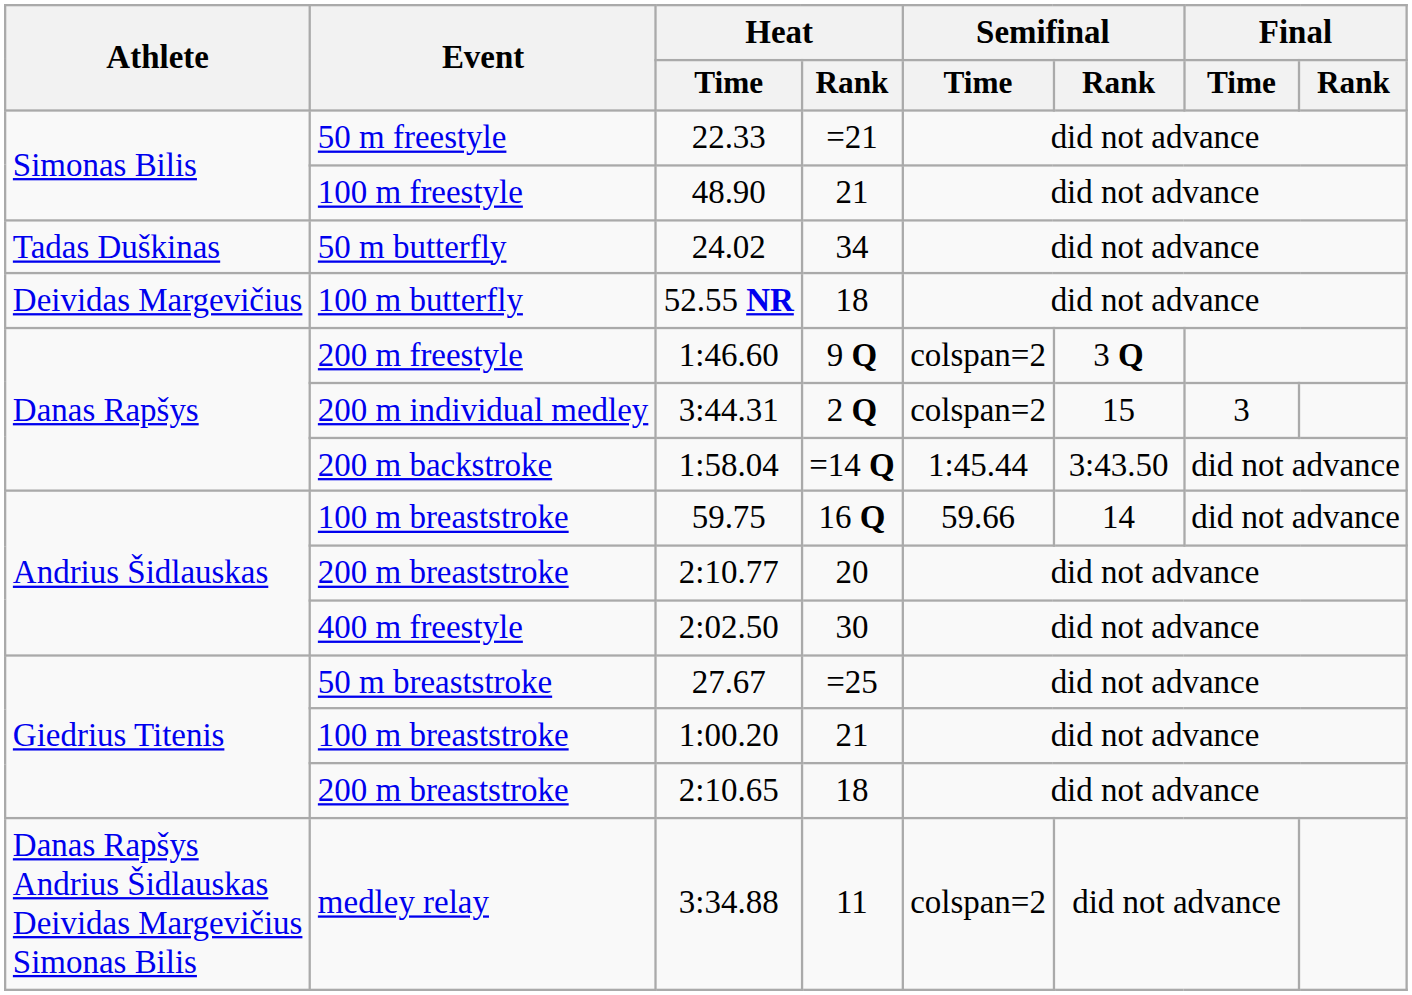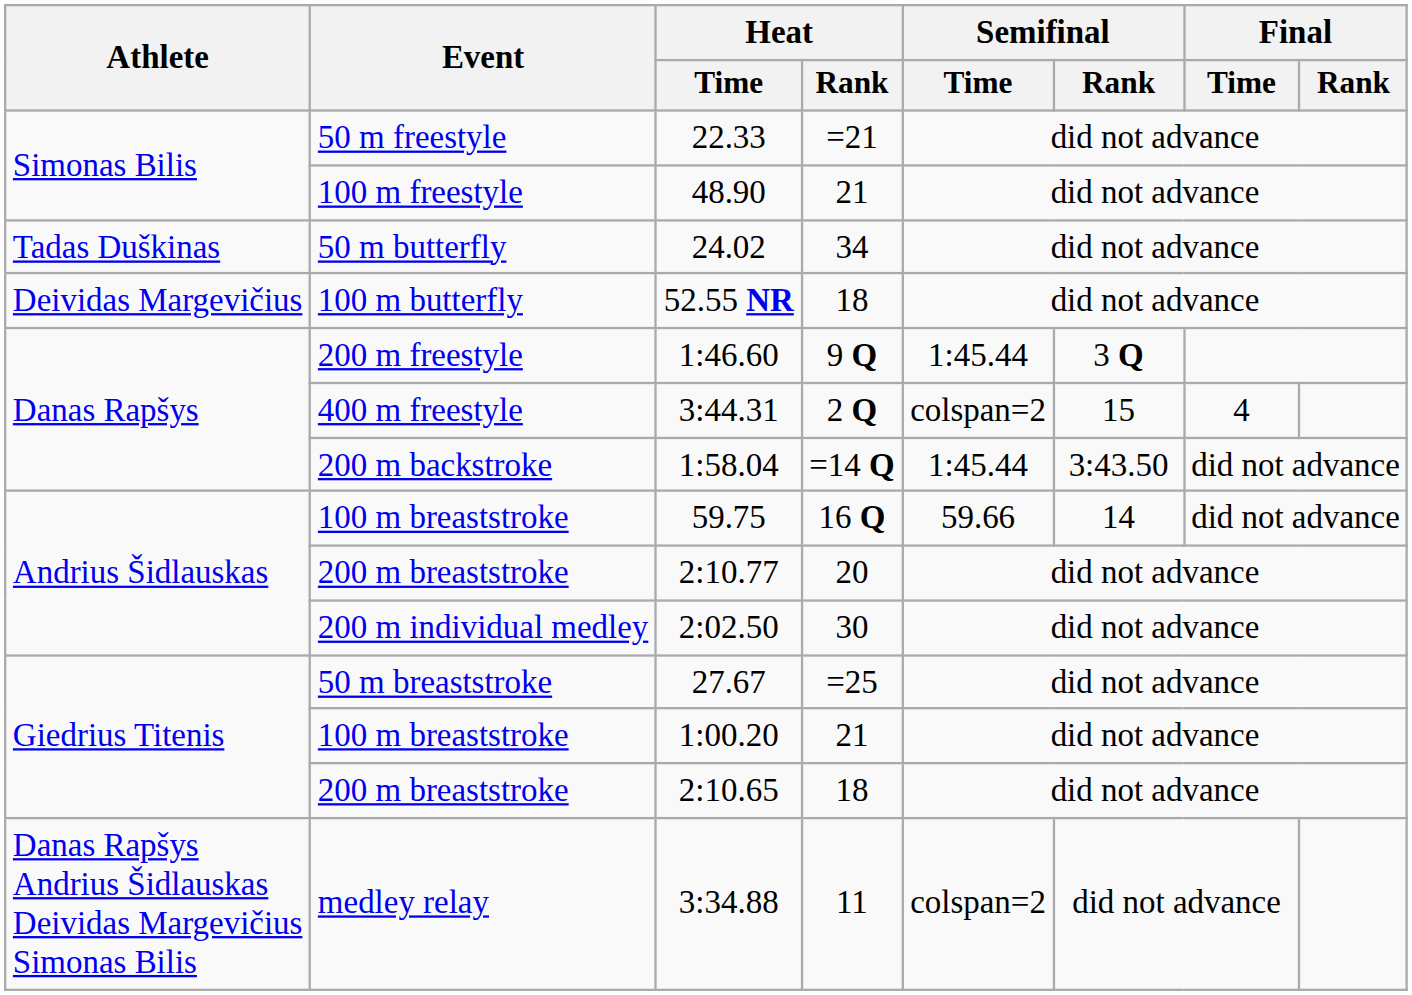1:46.60 | Semifinal / Time: colspan=2 -> 1:45.44
3:44.31 | Event: 200 m individual medley -> 400 m freestyle
3:44.31 | Final / Time: 3 -> 4
2:02.50 | Event: 400 m freestyle -> 200 m individual medley
